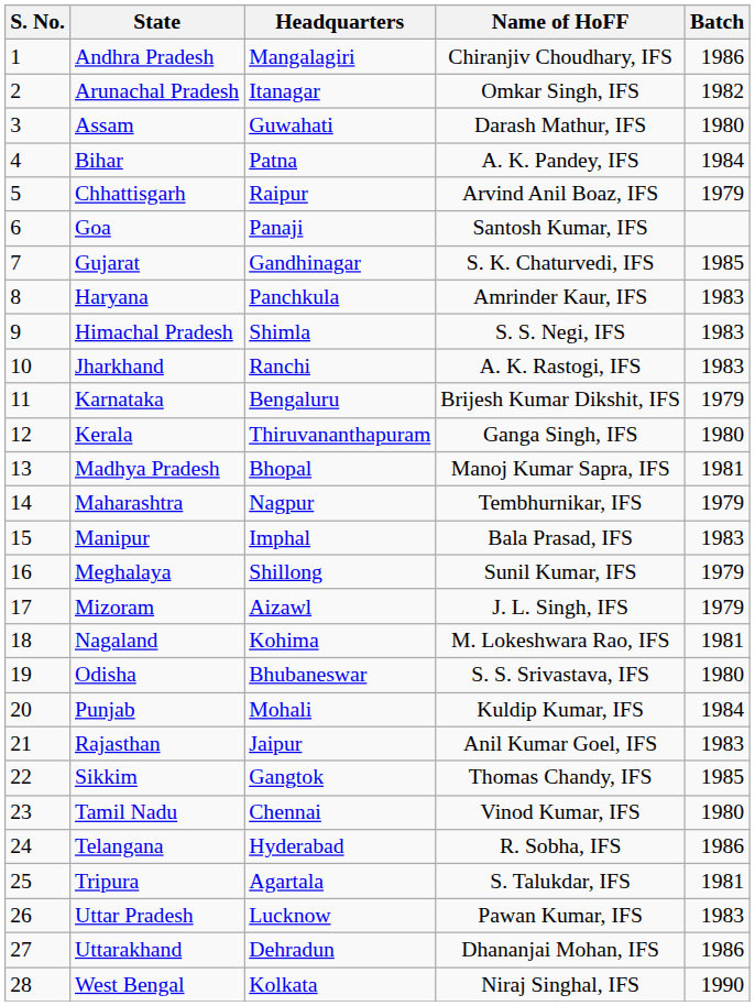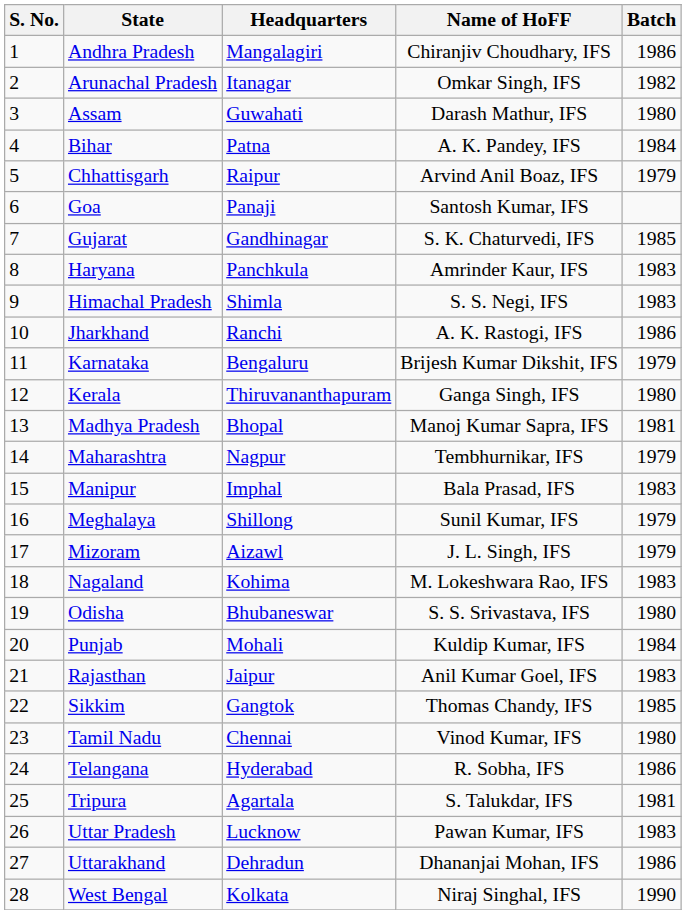Jharkhand | Batch: 1983 -> 1986
Nagaland | Batch: 1981 -> 1983
